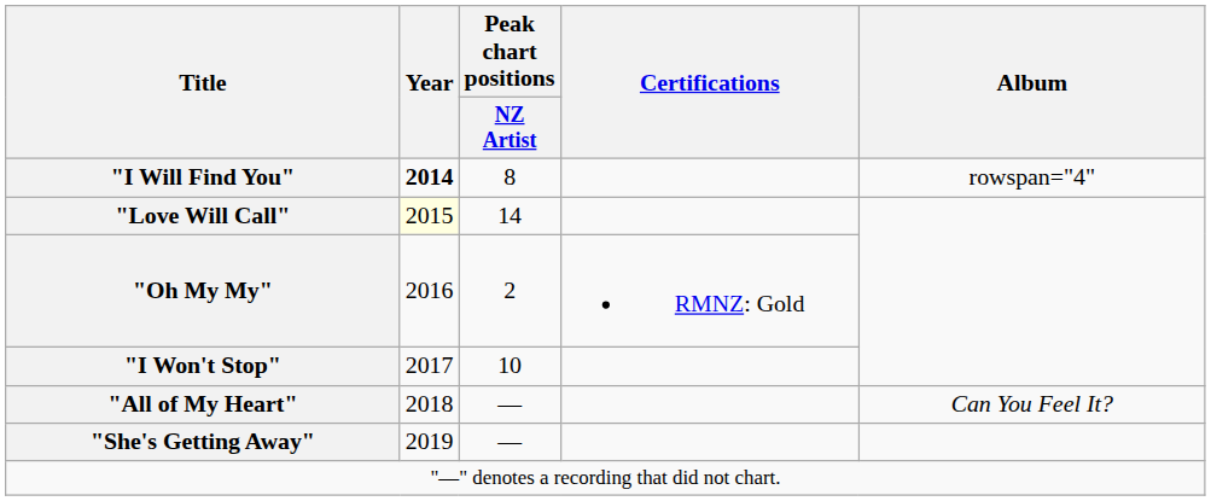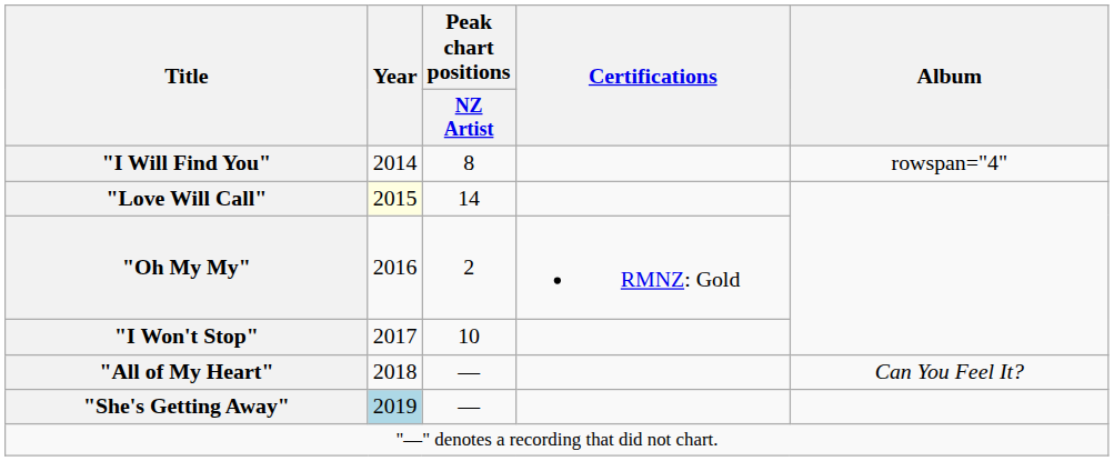"I Will Find You" | Year: bold -> normal
"She's Getting Away" | Year: no background -> lightblue background
